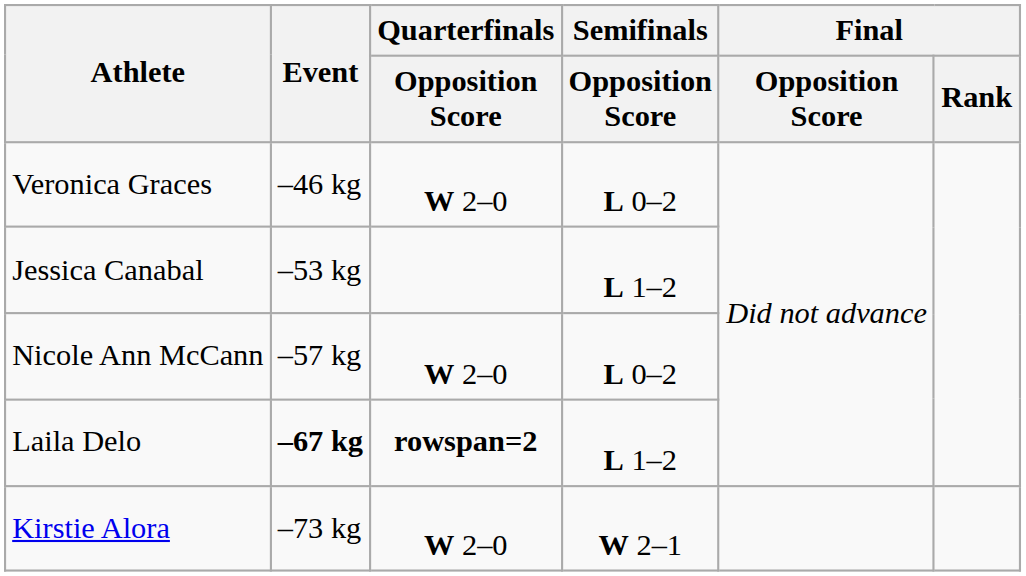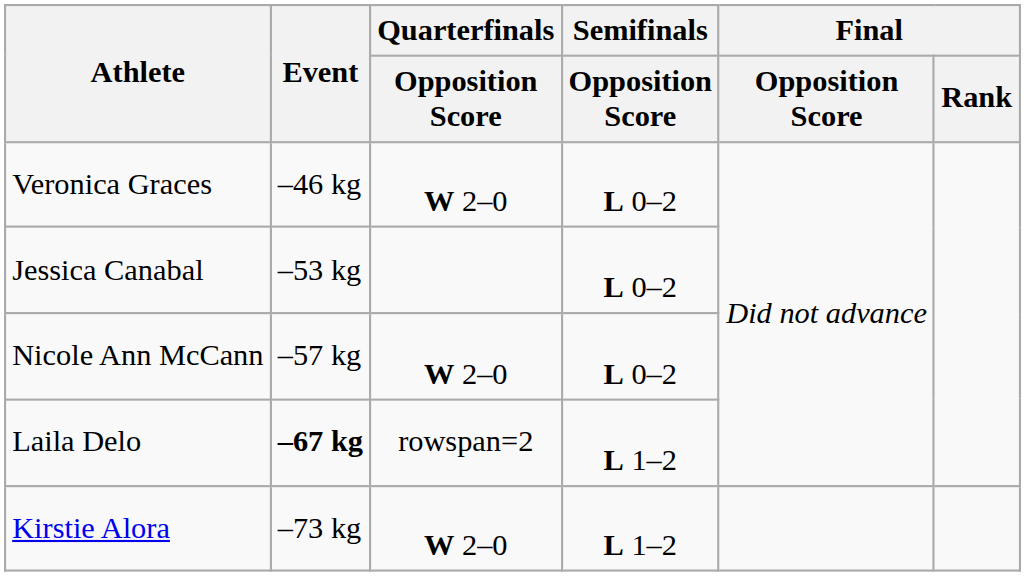Jessica Canabal | Semifinals / Opposition Score: L 1–2 -> L 0–2
Laila Delo | Quarterfinals / Opposition Score: bold -> normal
Kirstie Alora | Semifinals / Opposition Score: W 2–1 -> L 1–2
